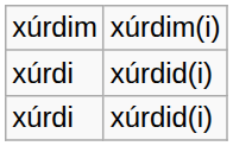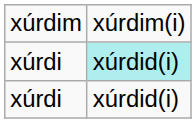row 2 | column 2: no background -> paleturquoise background
